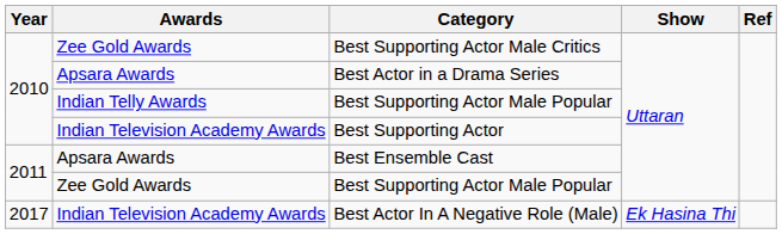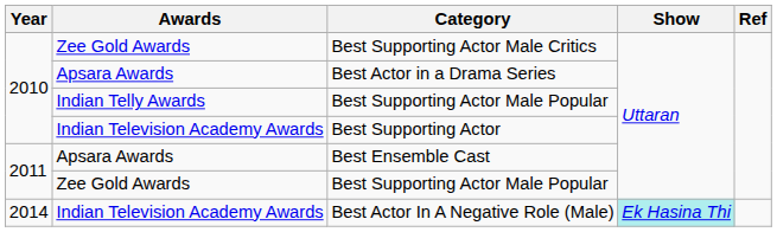Best Actor In A Negative Role (Male) | Year: 2017 -> 2014
Best Actor In A Negative Role (Male) | Show: no background -> paleturquoise background
